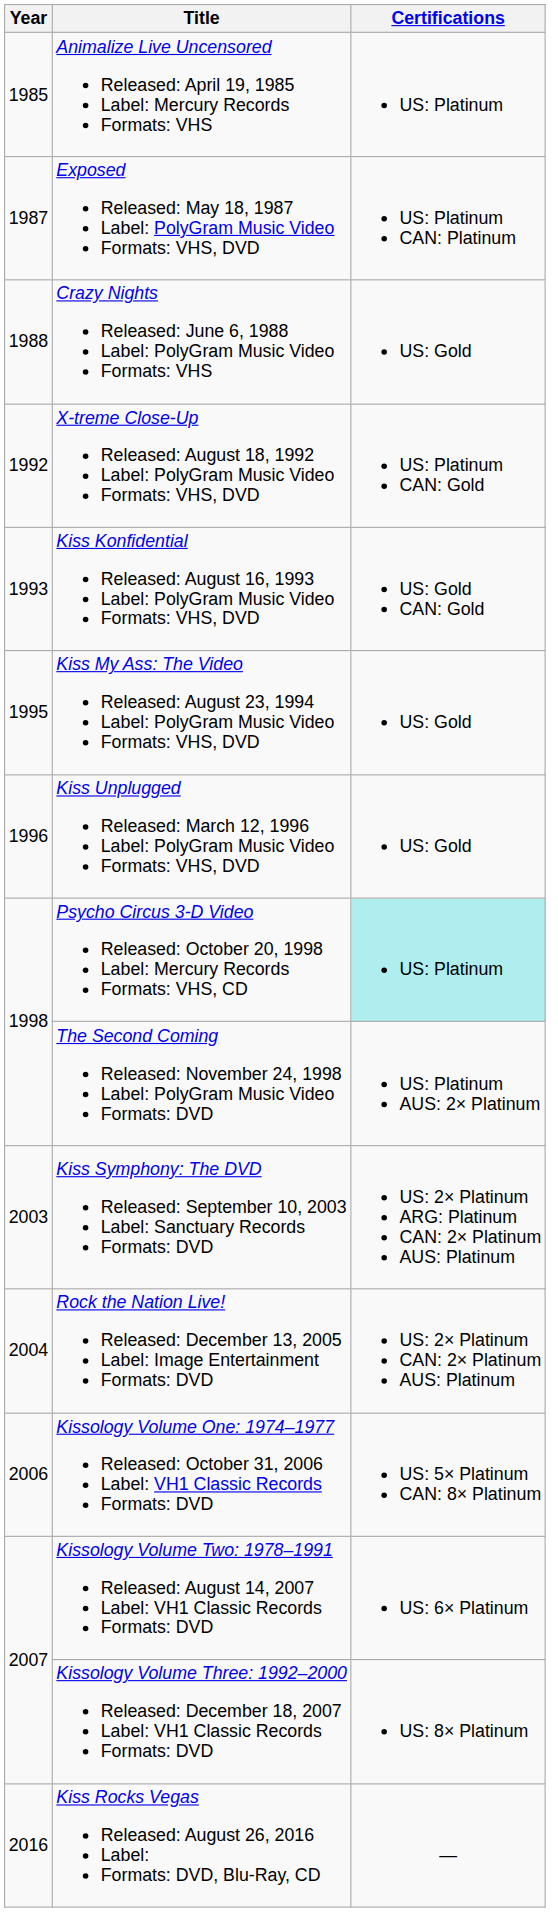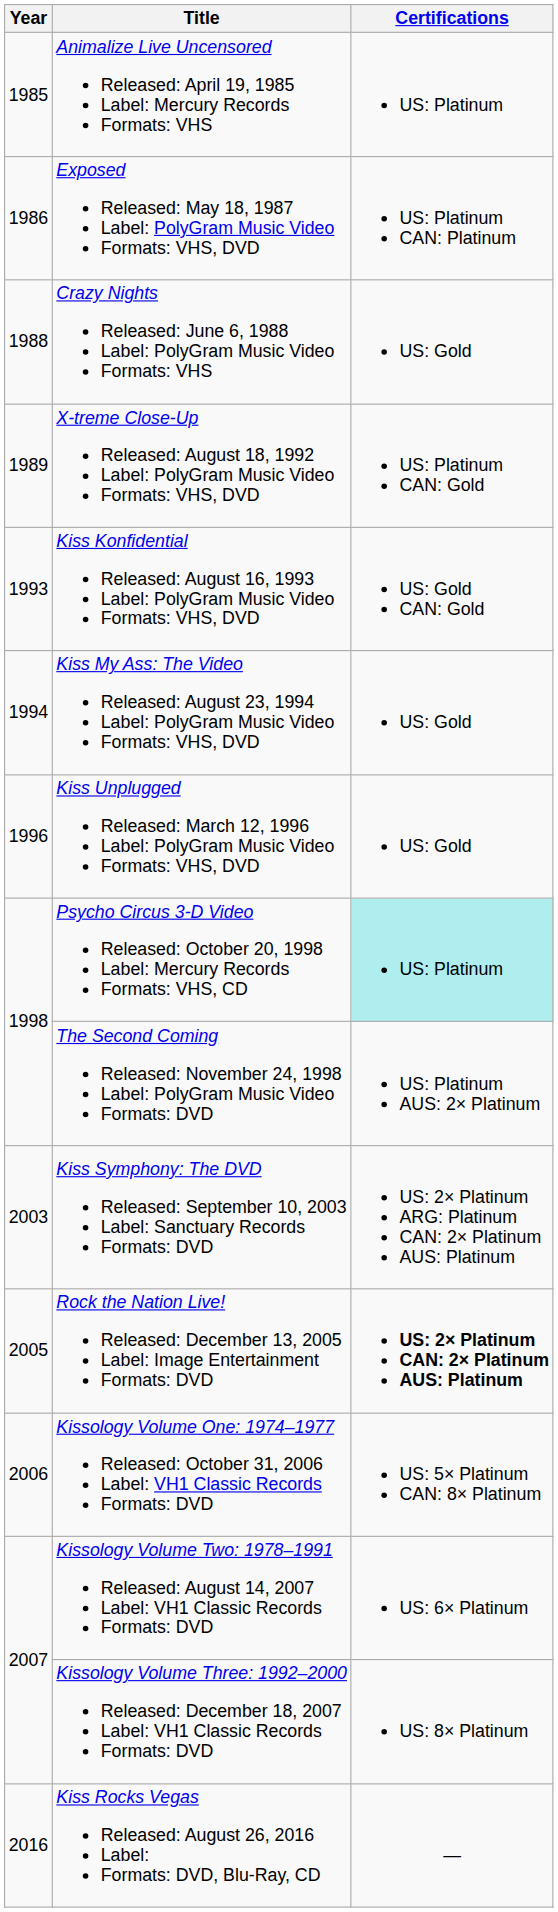row 3 | Year: 1987 -> 1986
row 5 | Year: 1992 -> 1989
row 7 | Year: 1995 -> 1994
row 12 | Year: 2004 -> 2005
row 12 | Certifications: normal -> bold
